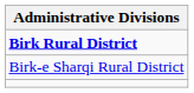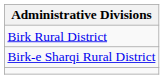row 2 | column 1: bold -> normal
